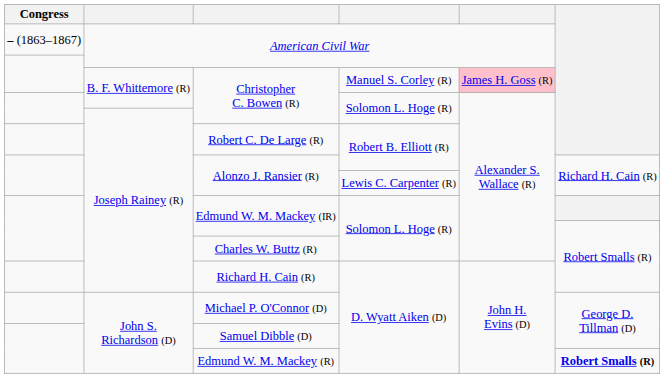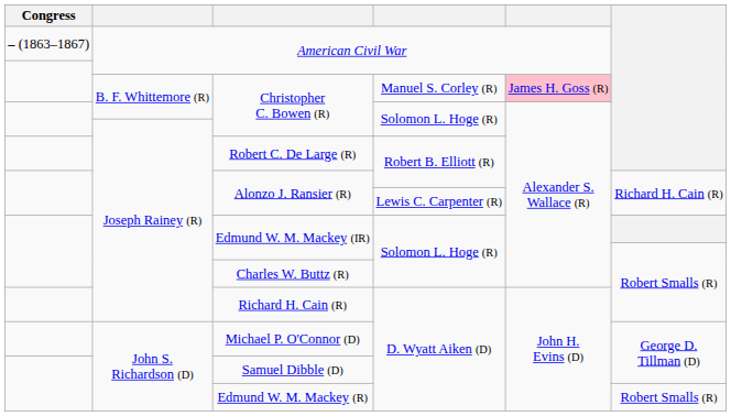Edmund W. M. Mackey (R) | column 6: bold -> normal
